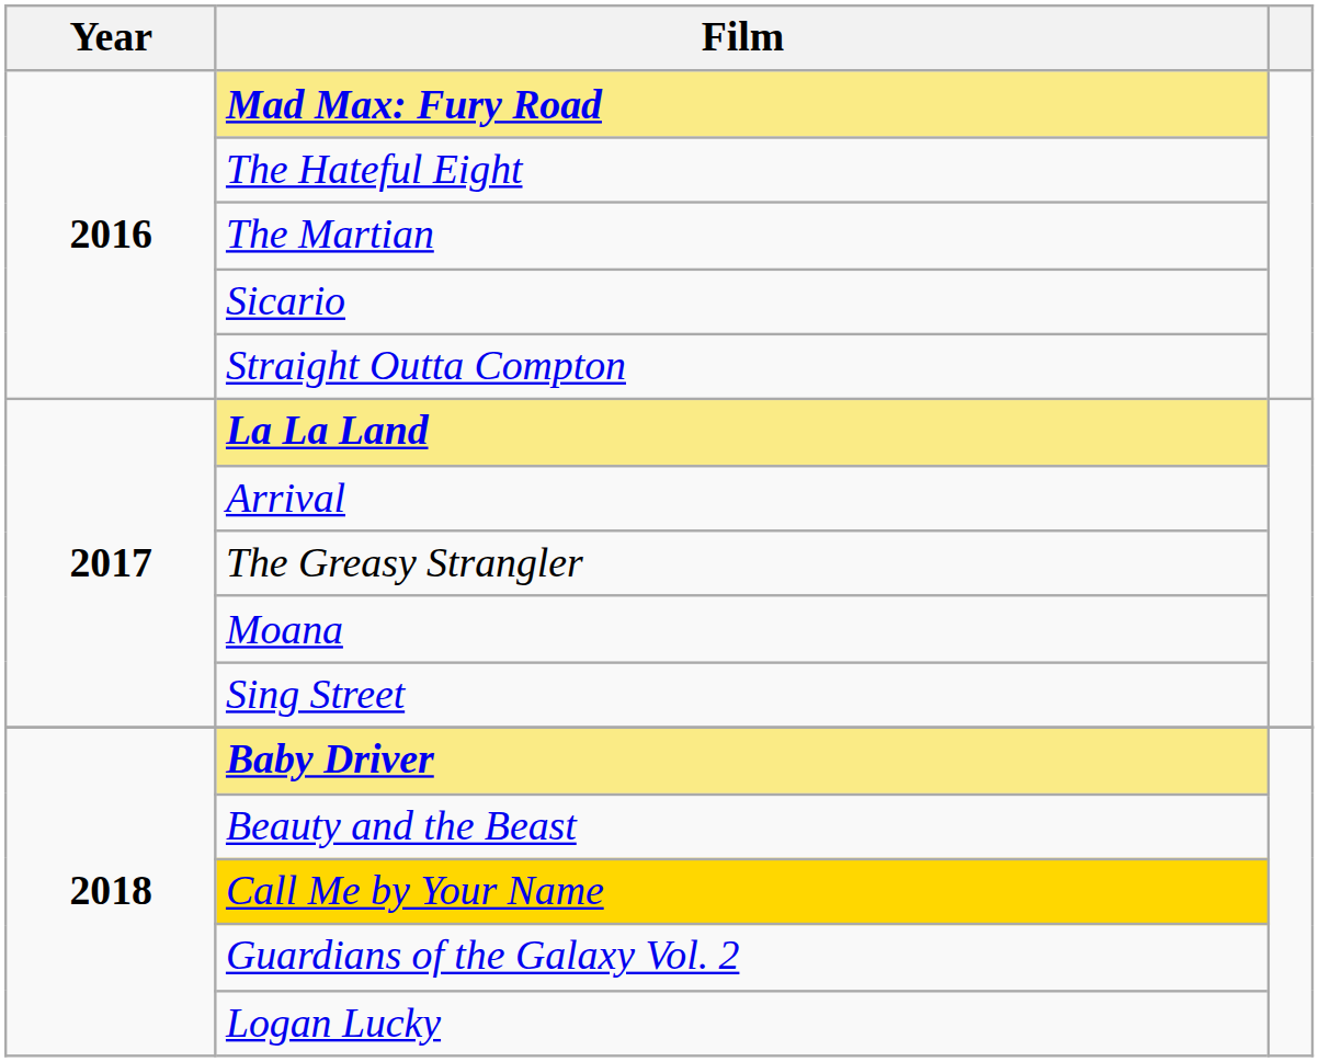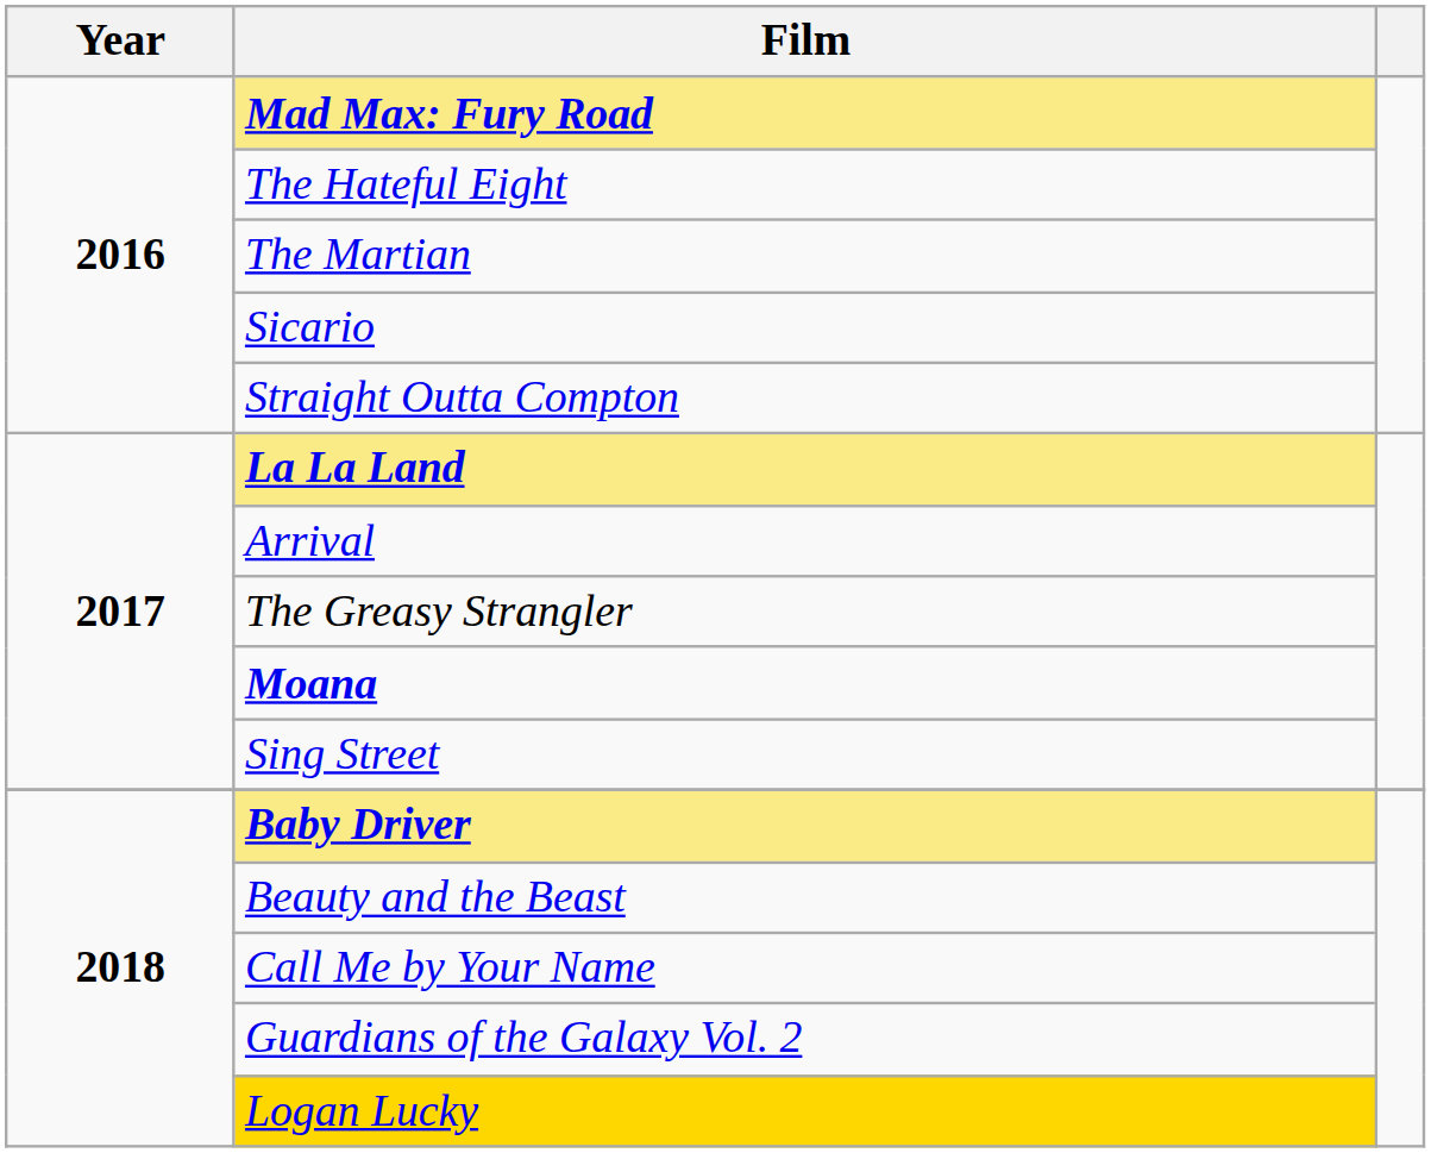Moana | Film: normal -> bold
Call Me by Your Name | Film: gold background -> no background
Logan Lucky | Film: no background -> gold background
